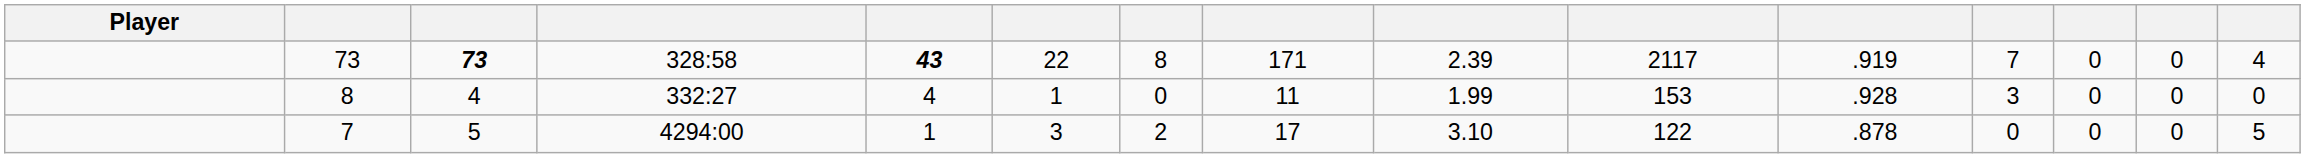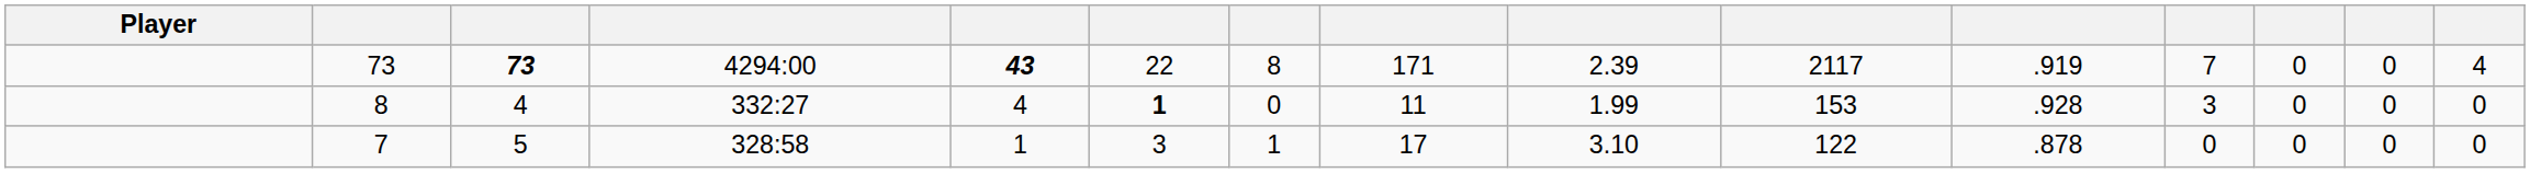row 2 | column 4: 328:58 -> 4294:00
row 3 | column 6: normal -> bold
row 4 | column 4: 4294:00 -> 328:58
row 4 | column 7: 2 -> 1
row 4 | column 15: 5 -> 0
